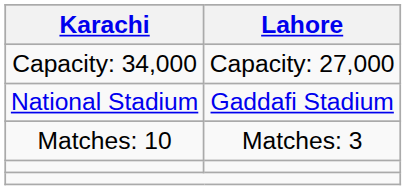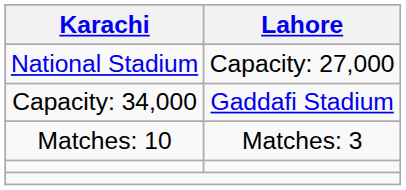row 2 | Karachi: Capacity: 34,000 -> National Stadium
row 3 | Karachi: National Stadium -> Capacity: 34,000
